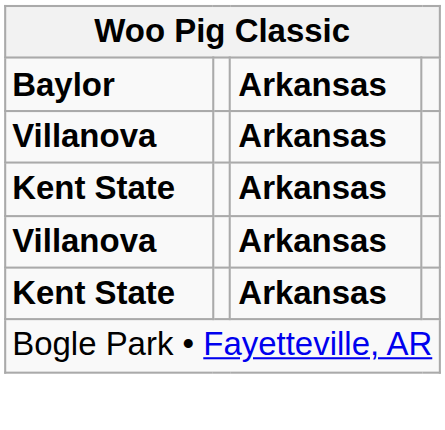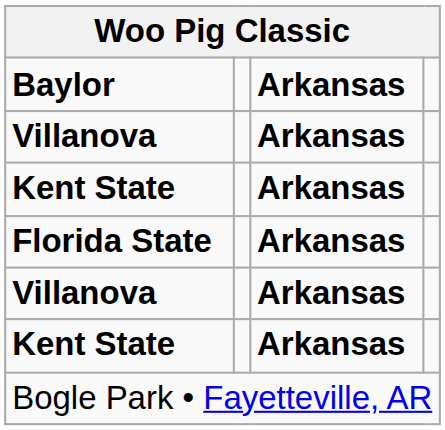+ row: Florida State | Arkansas
